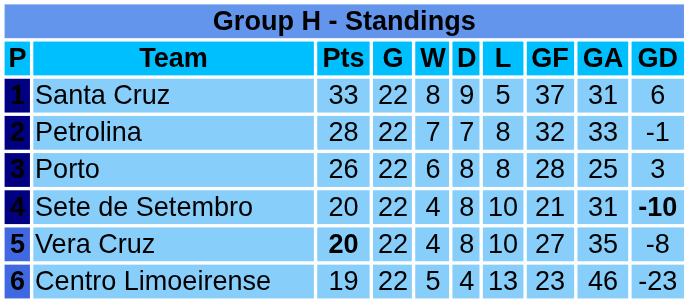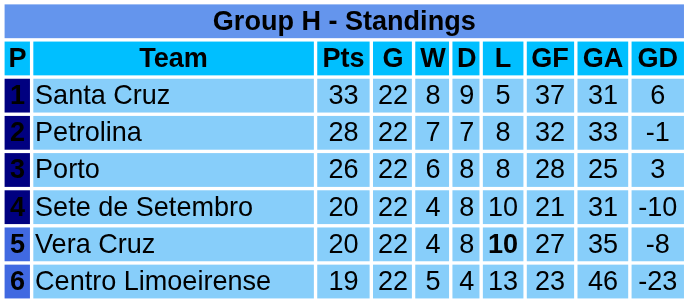Sete de Setembro | GD: bold -> normal
Vera Cruz | Pts: bold -> normal
Vera Cruz | L: normal -> bold
